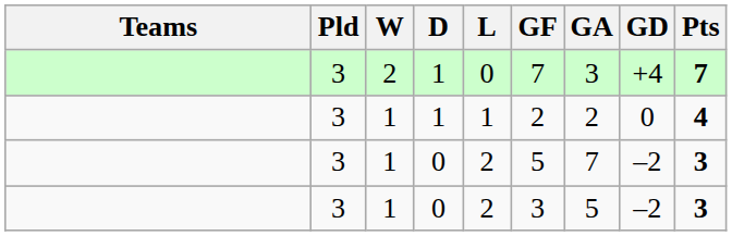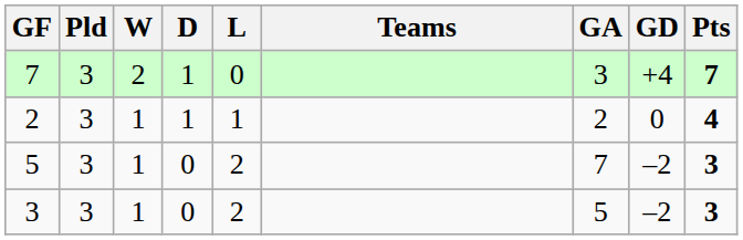columns swapped: Teams <-> GF
